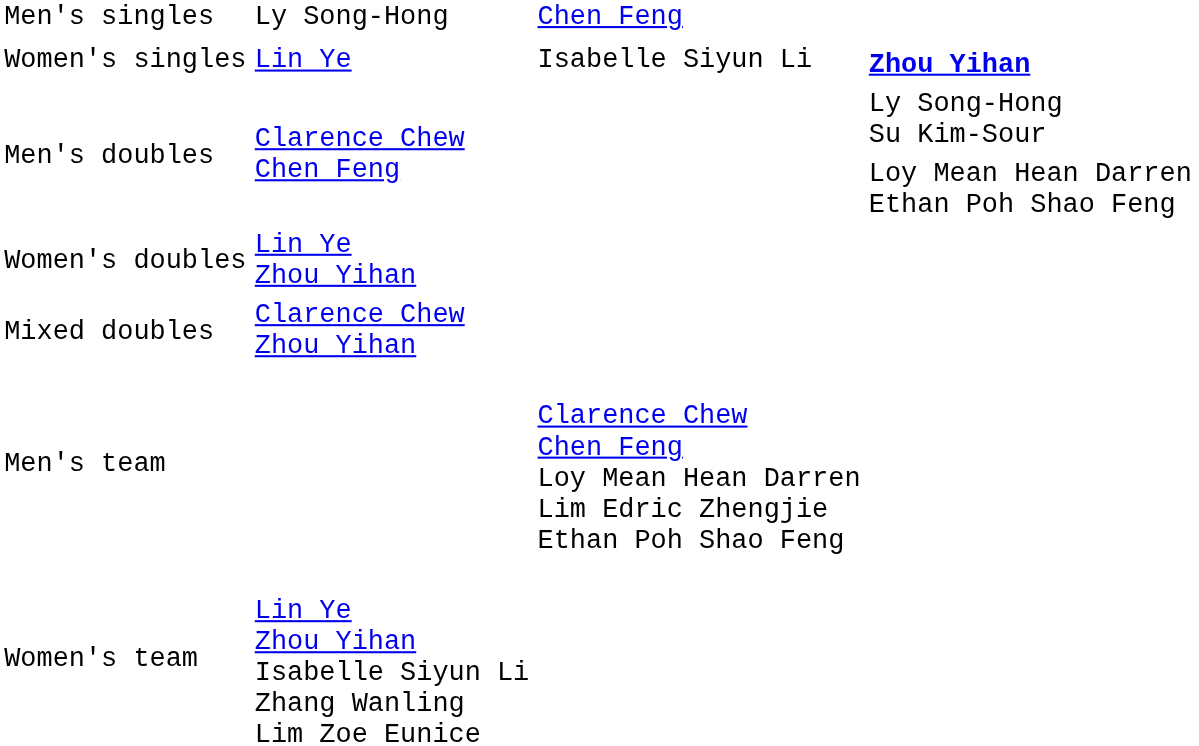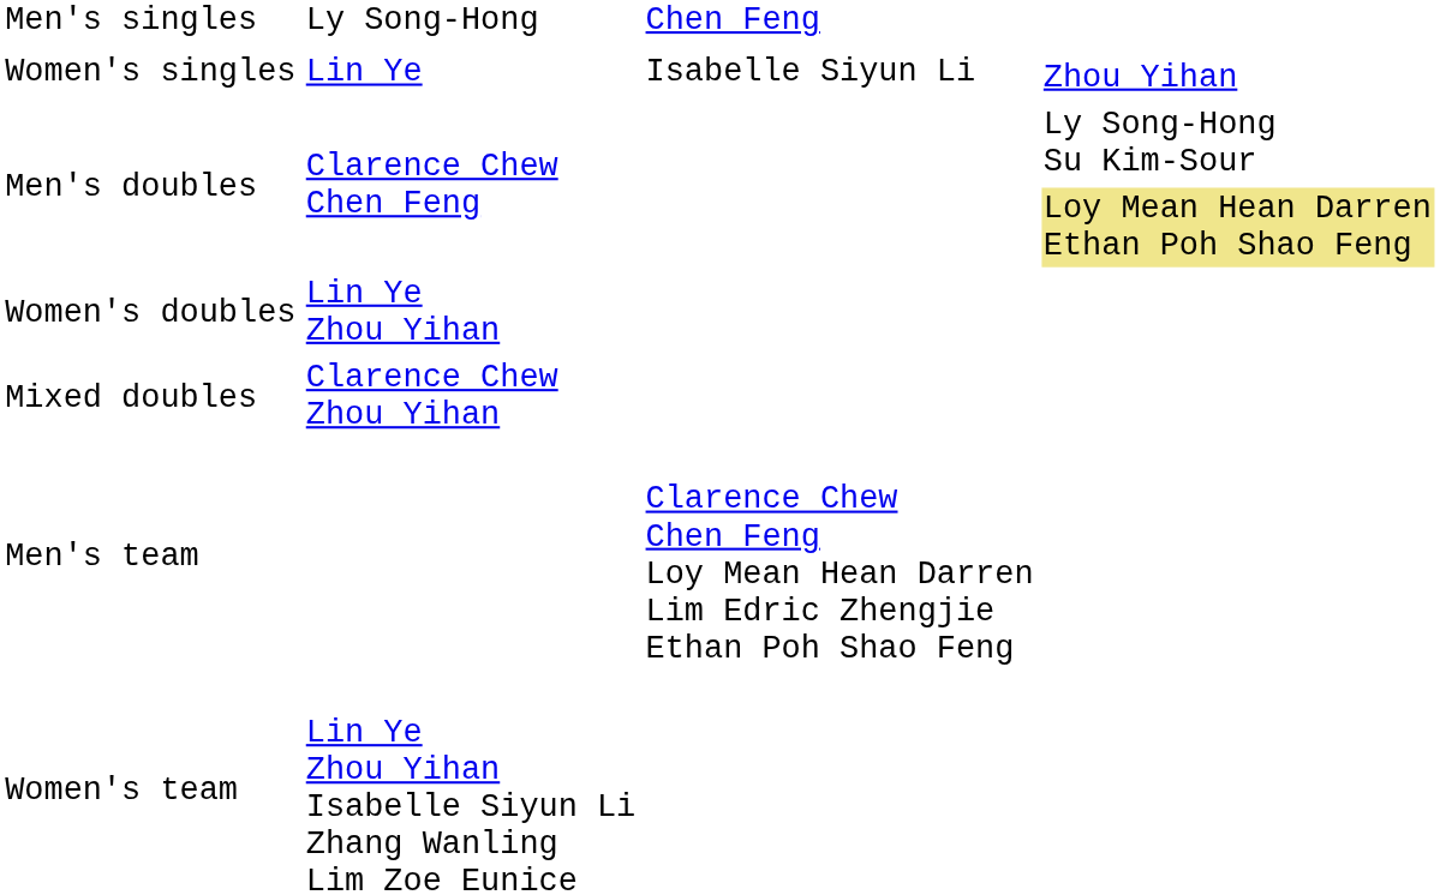Women's singles / Zhou Yihan | column 4: bold -> normal
Men's doubles / Loy Mean Hean Darren Ethan Poh Shao Feng | column 4: no background -> khaki background
